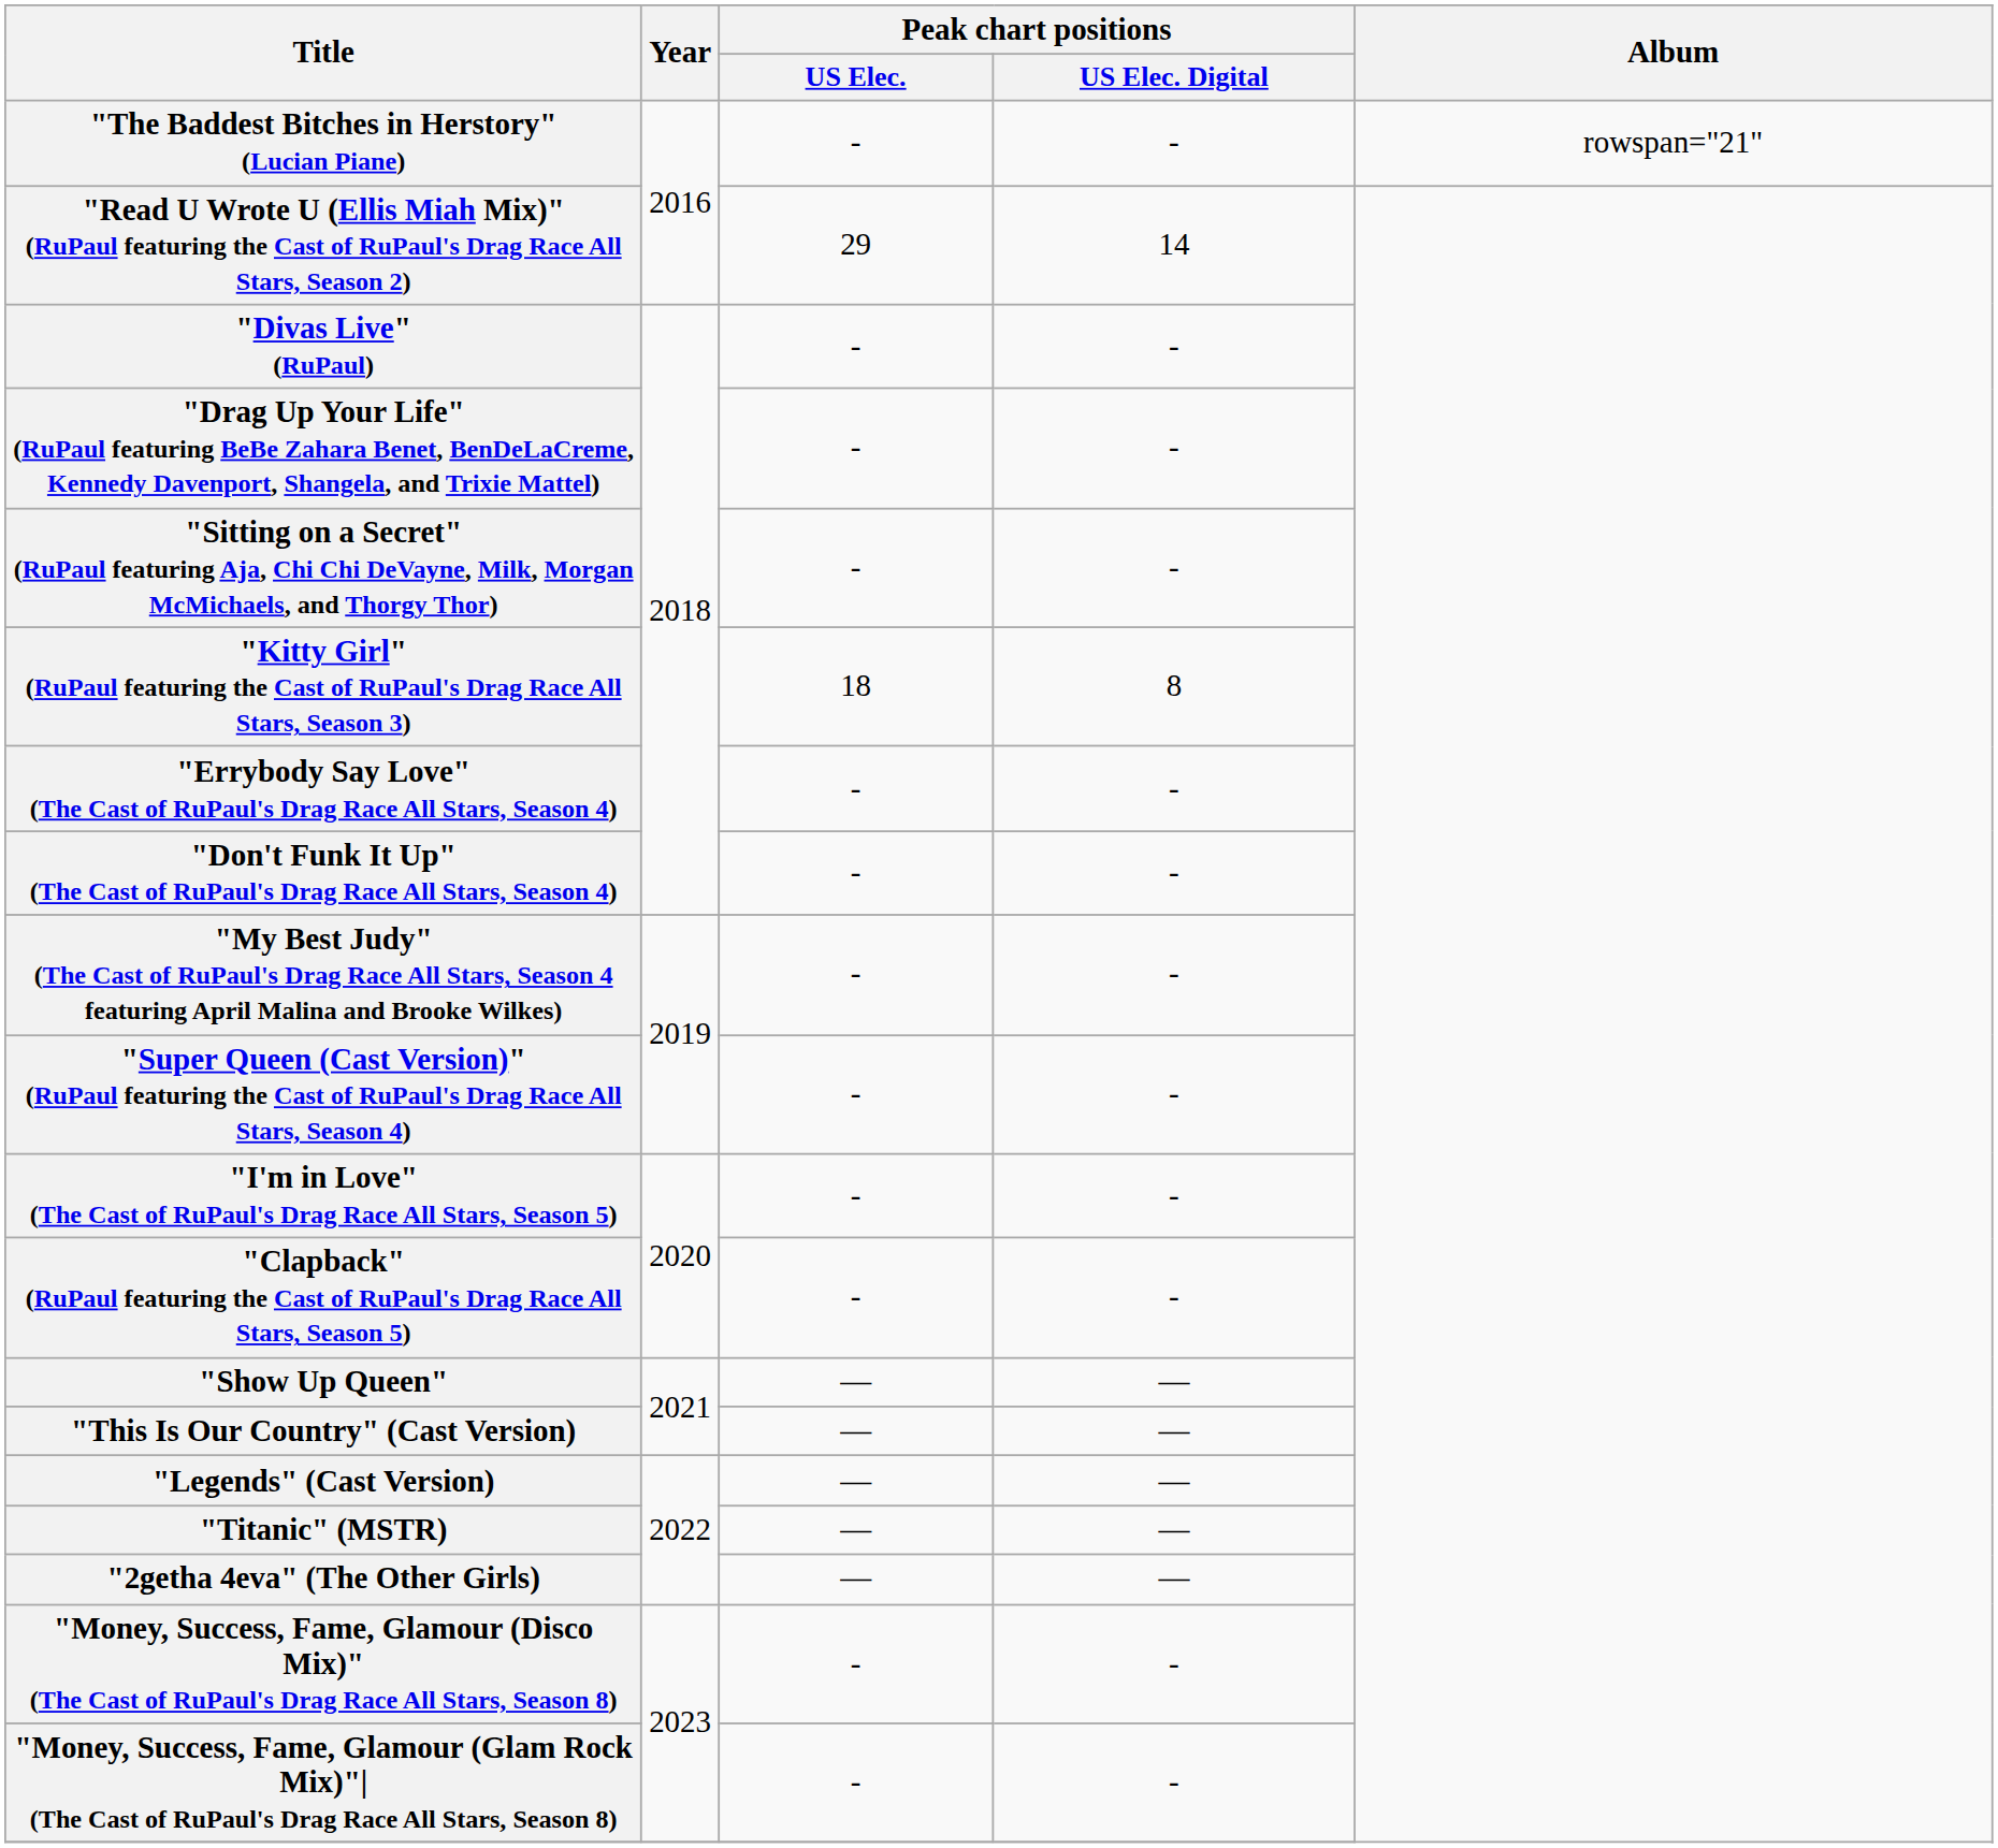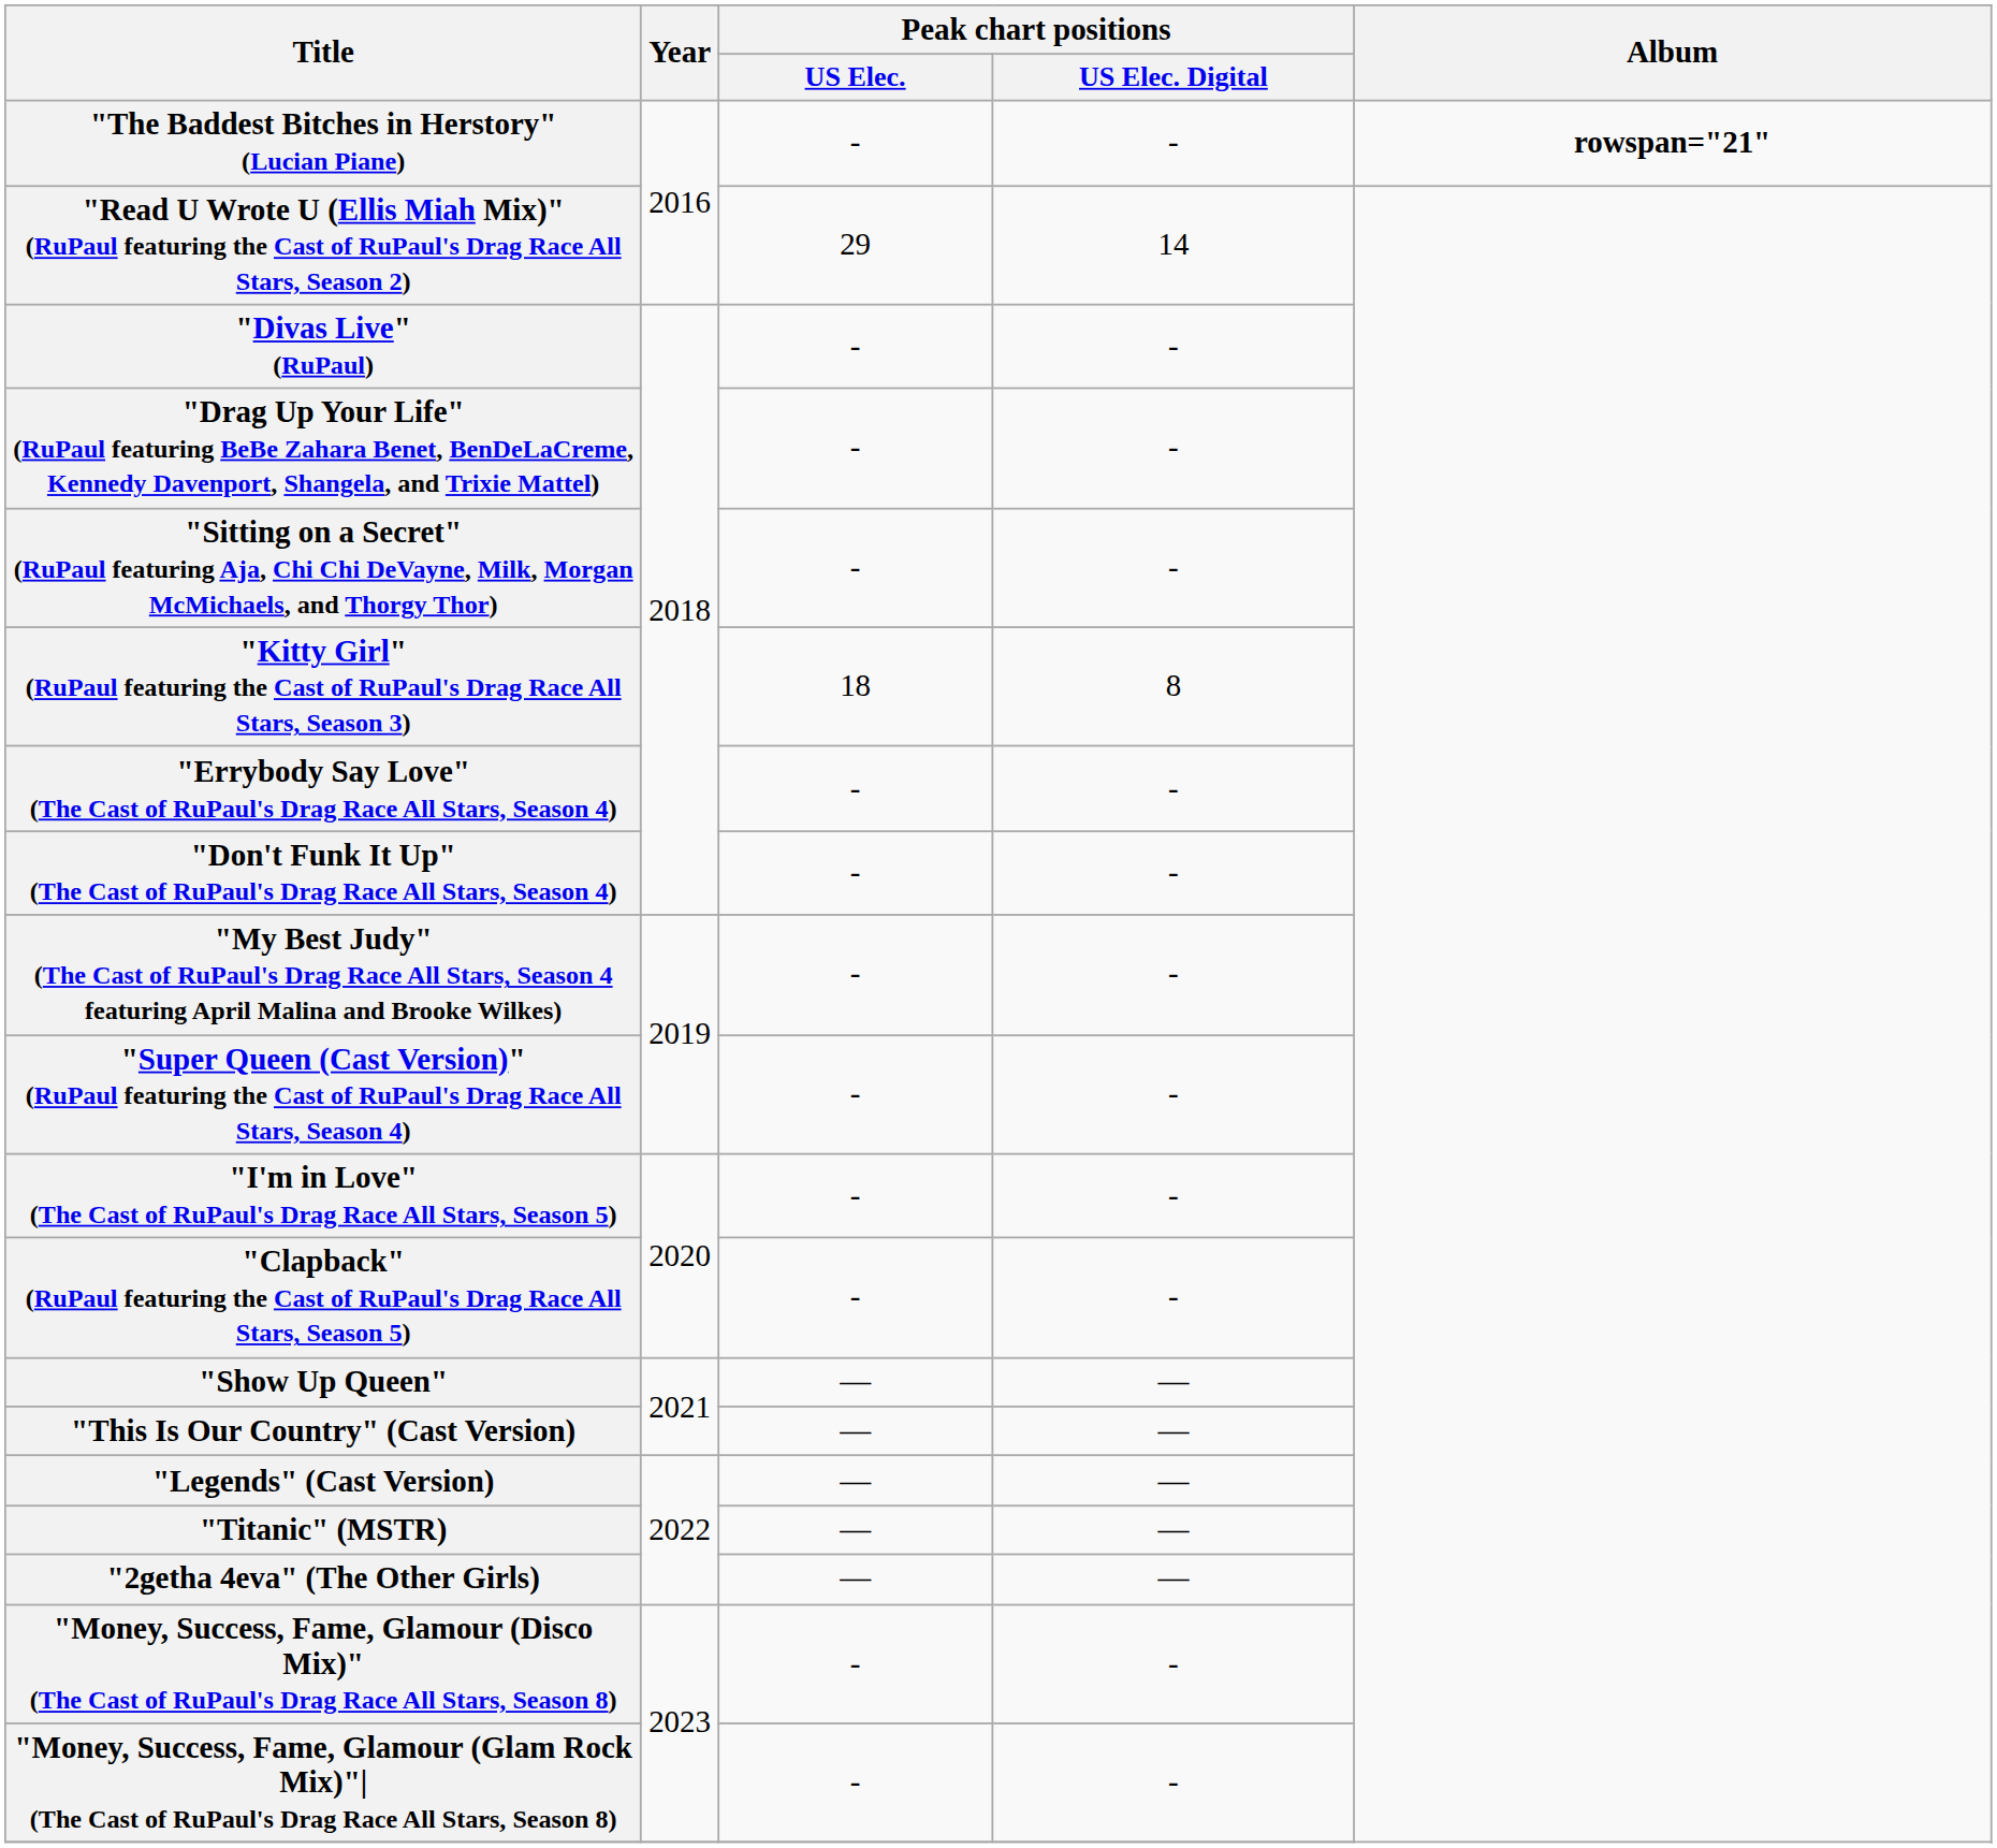"The Baddest Bitches in Herstory" (Lucian Piane) | Album: normal -> bold
